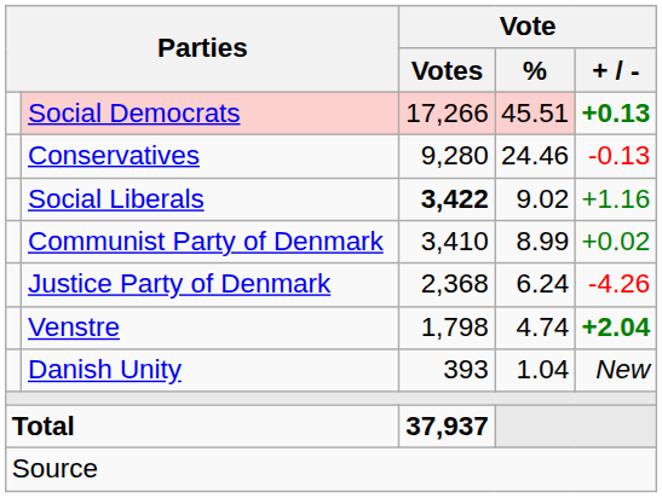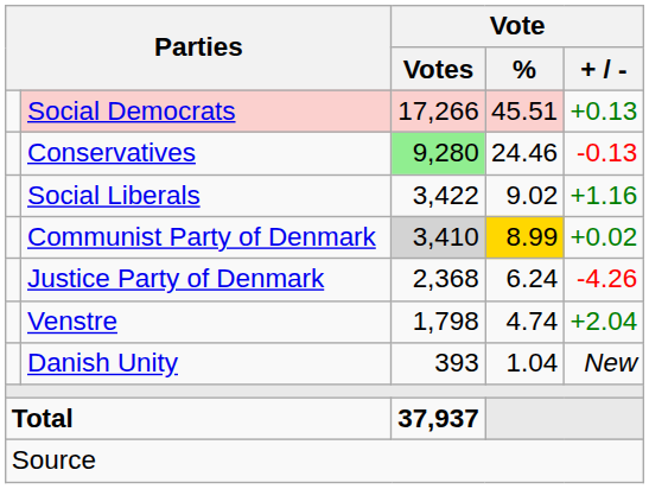Social Democrats | Vote / + / -: bold -> normal
Conservatives | Vote / Votes: no background -> lightgreen background
Social Liberals | Vote / Votes: bold -> normal
Communist Party of Denmark | Vote / Votes: no background -> lightgrey background
Communist Party of Denmark | Vote / %: no background -> gold background
Venstre | Vote / + / -: bold -> normal
